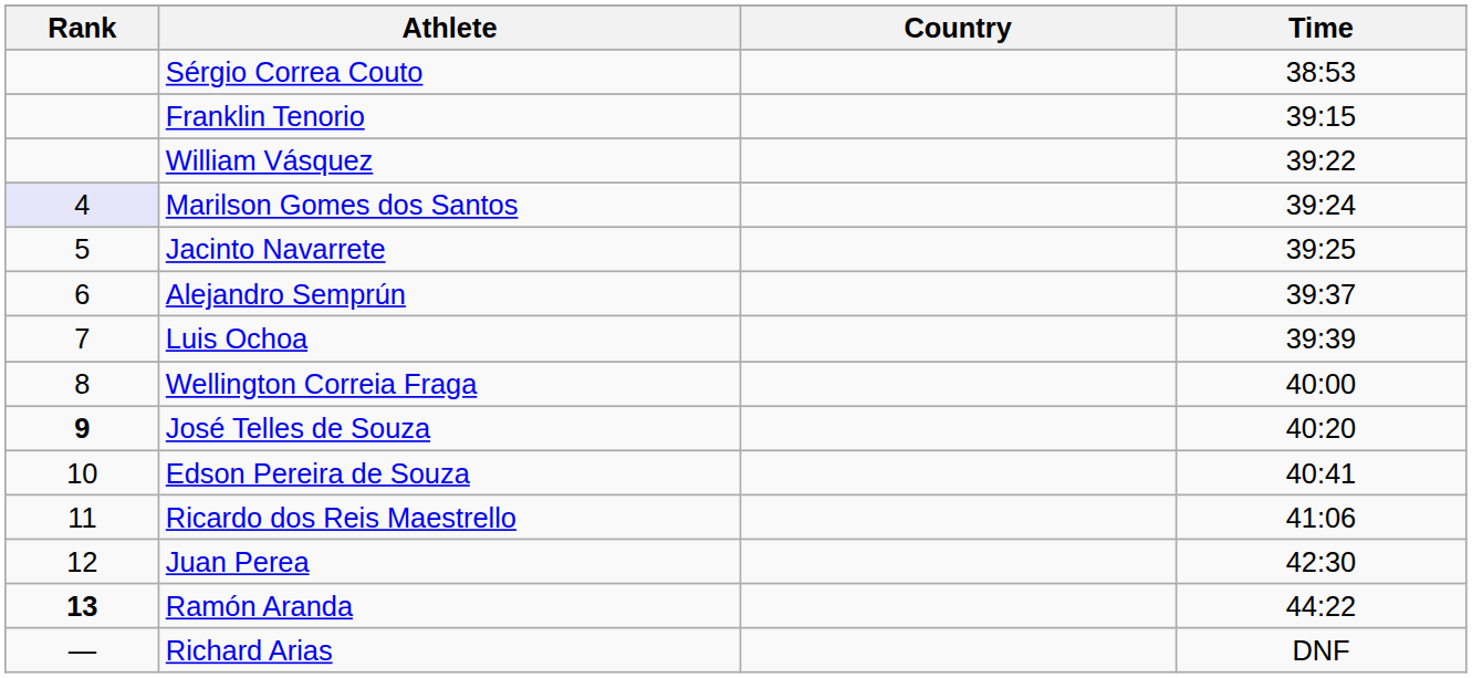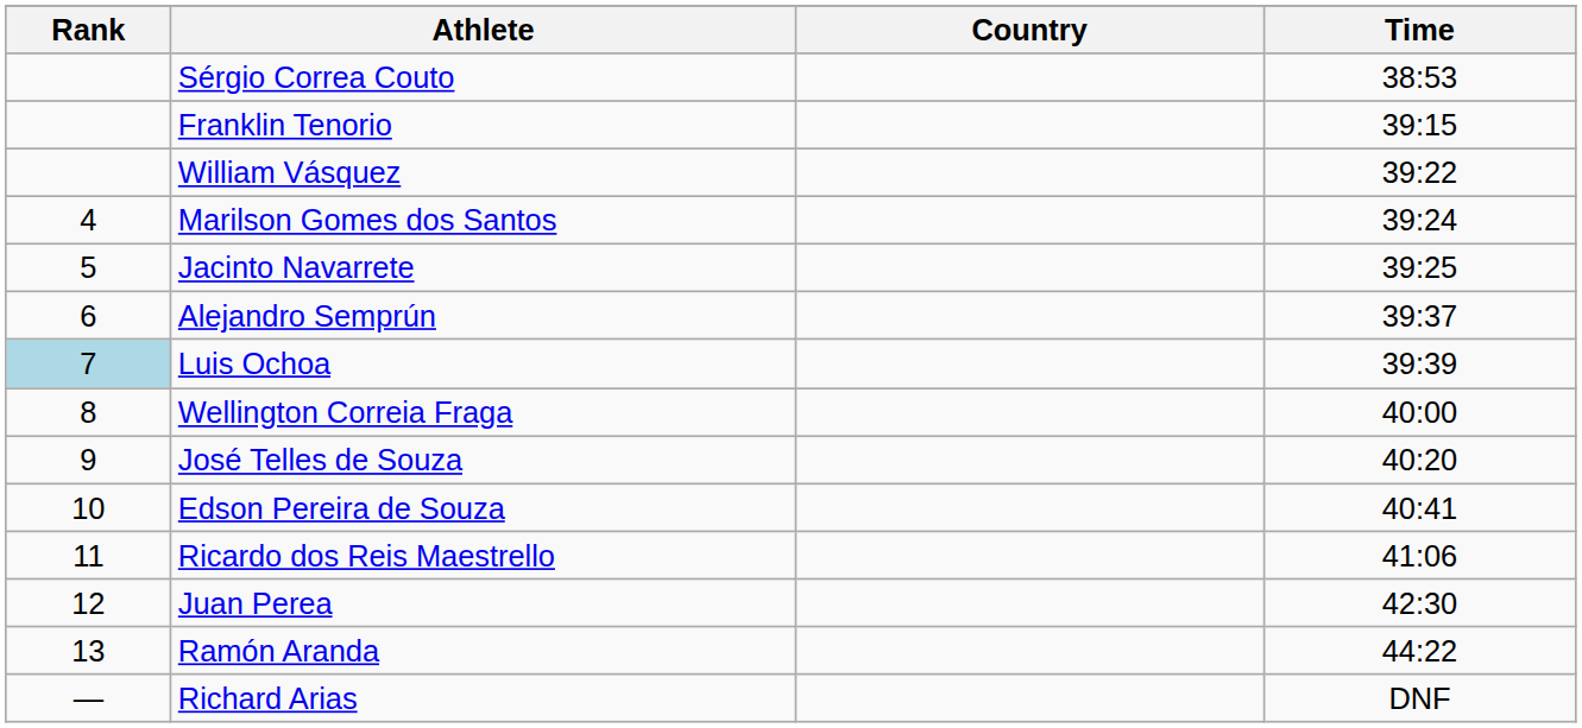Marilson Gomes dos Santos | Rank: lavender background -> no background
Luis Ochoa | Rank: no background -> lightblue background
José Telles de Souza | Rank: bold -> normal
Ramón Aranda | Rank: bold -> normal
